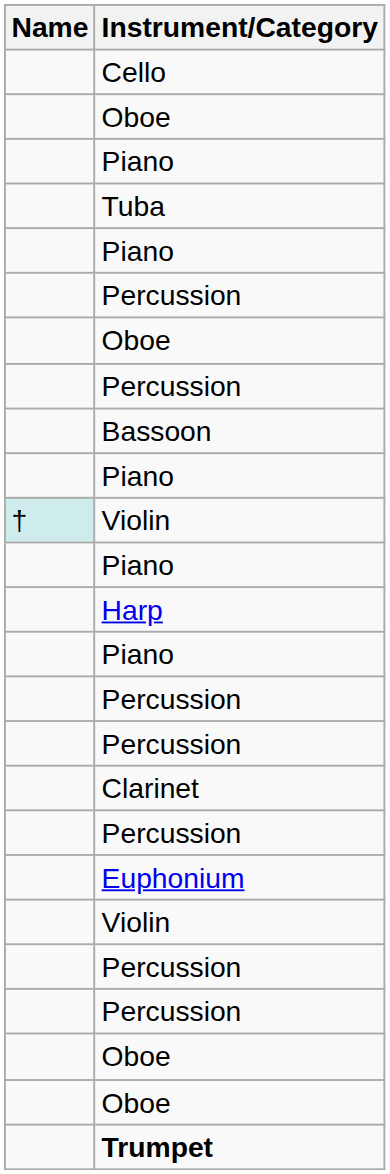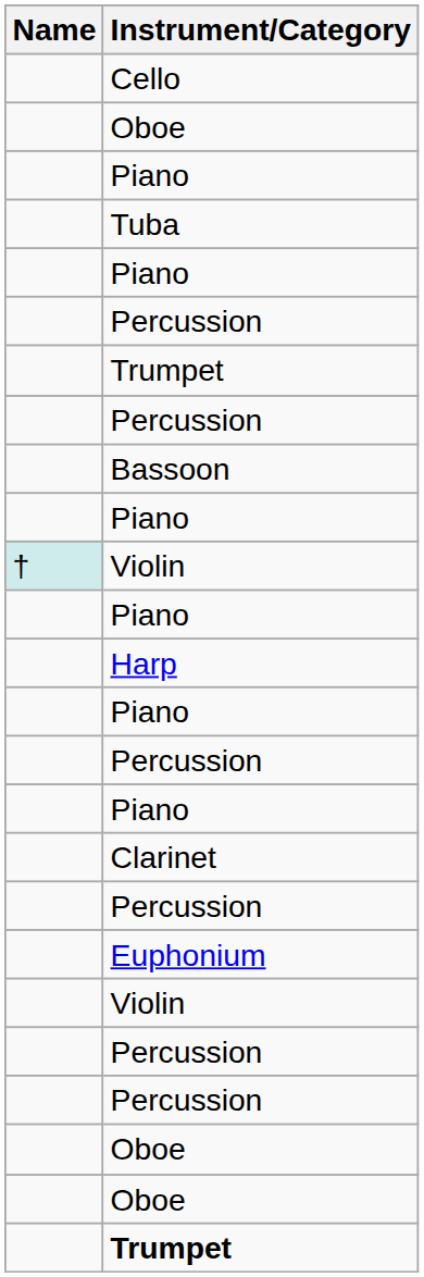row 8 | Instrument/Category: Oboe -> Trumpet
row 17 | Instrument/Category: Percussion -> Piano
